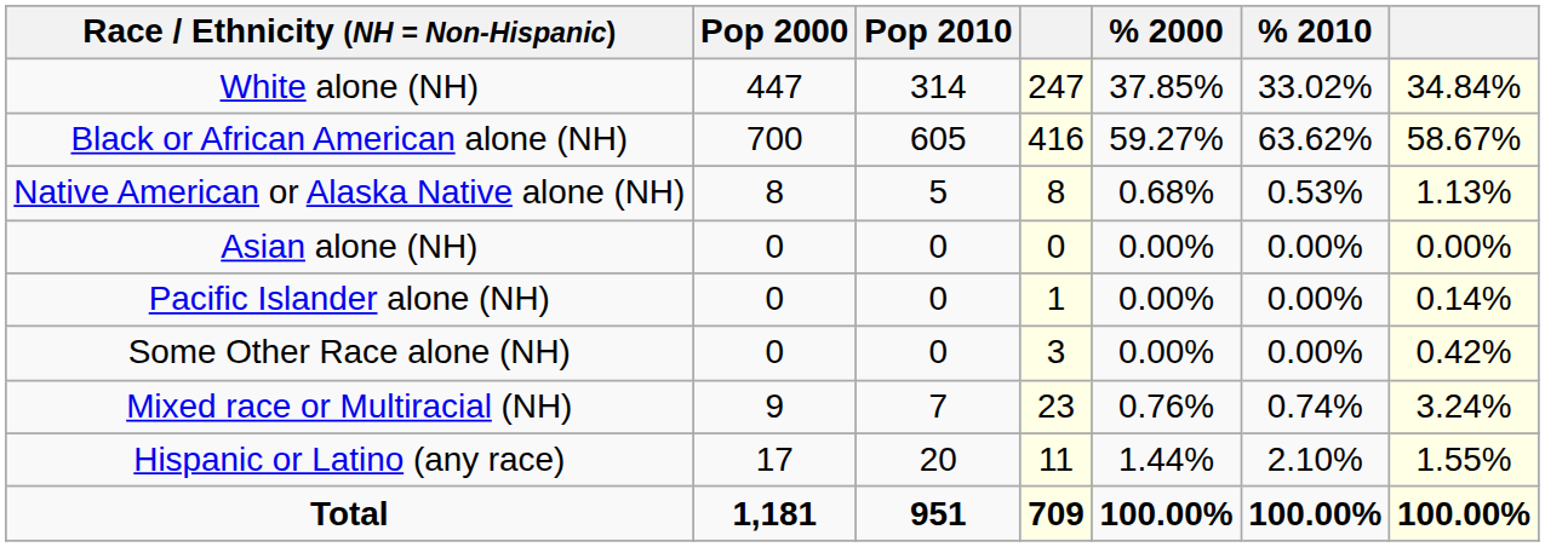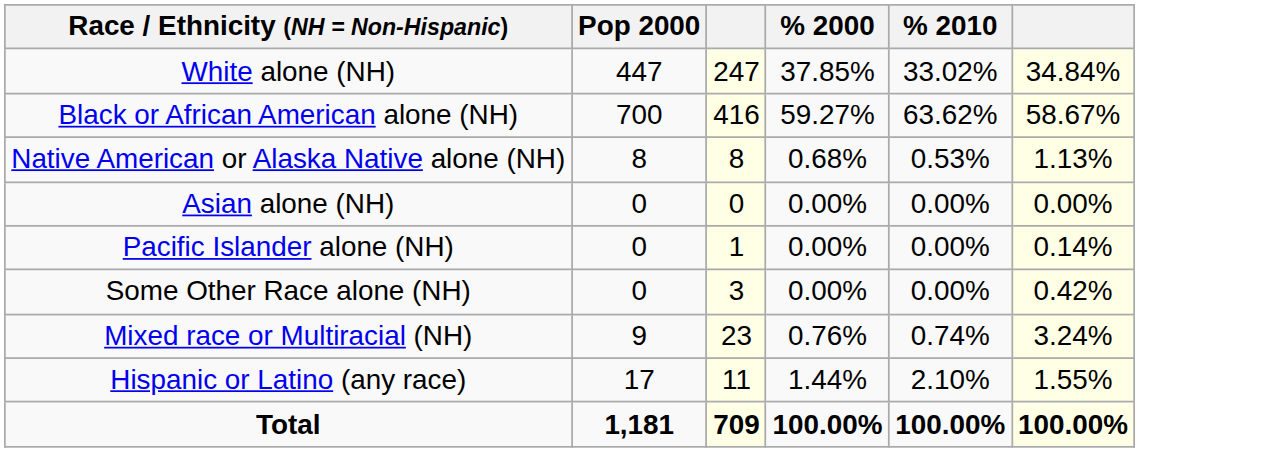- column: Pop 2010 | 314 | 605 | 5 | 0 | 0 | 0 | 7 | 20 | 951
